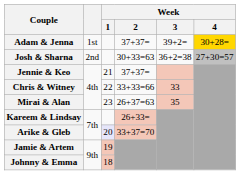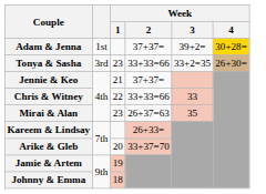- row: Josh & Sharna | 2nd | 30+33=63 | 36+2=38 | 27+30=57
+ row: Tonya & Sasha | 3rd | 23 | 33+33=66 | 33+2=35 | 26+30=
Arike & Gleb | Week / 1: lavender background -> no background
